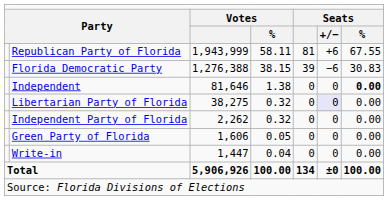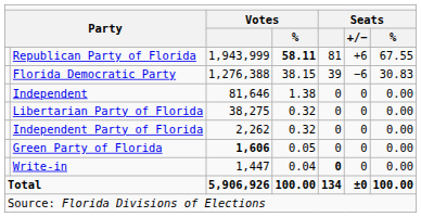Republican Party of Florida | column 4: normal -> bold
Independent | column 7: bold -> normal
Libertarian Party of Florida | column 6: lavender background -> no background
Green Party of Florida | column 3: normal -> bold
Write-in | column 5: normal -> bold
